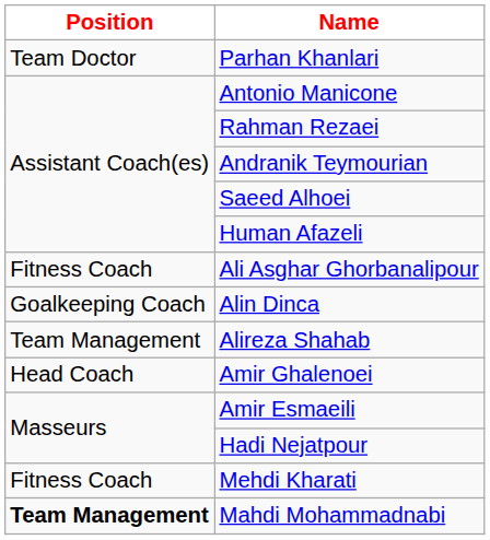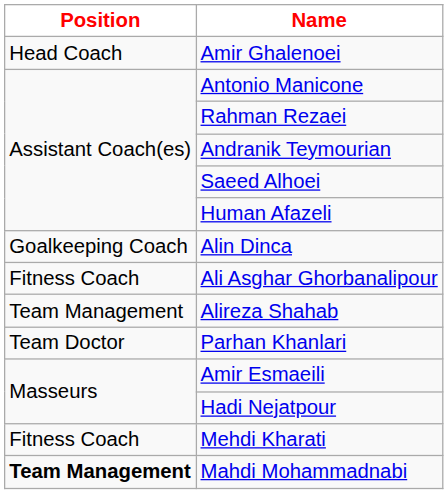rows swapped: Amir Ghalenoei <-> Parhan Khanlari
rows swapped: Alin Dinca <-> Ali Asghar Ghorbanalipour
